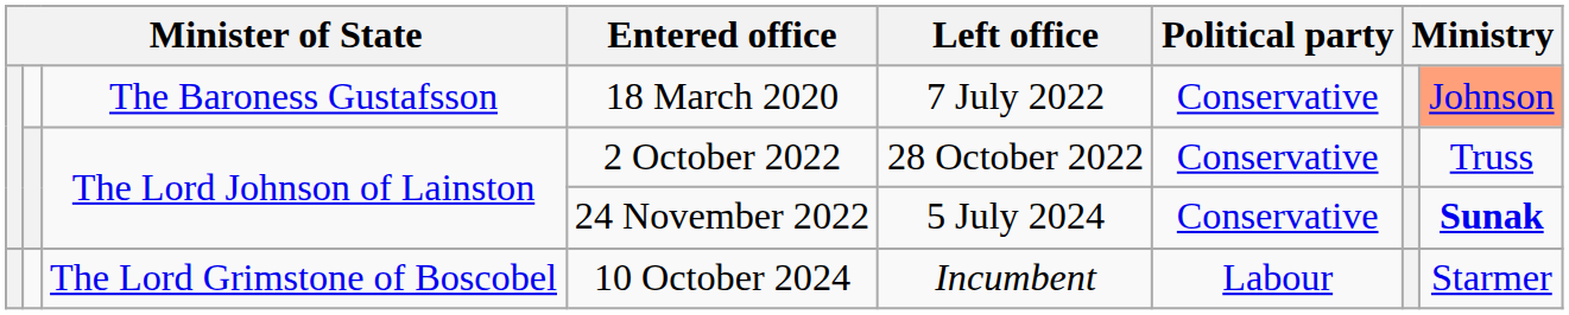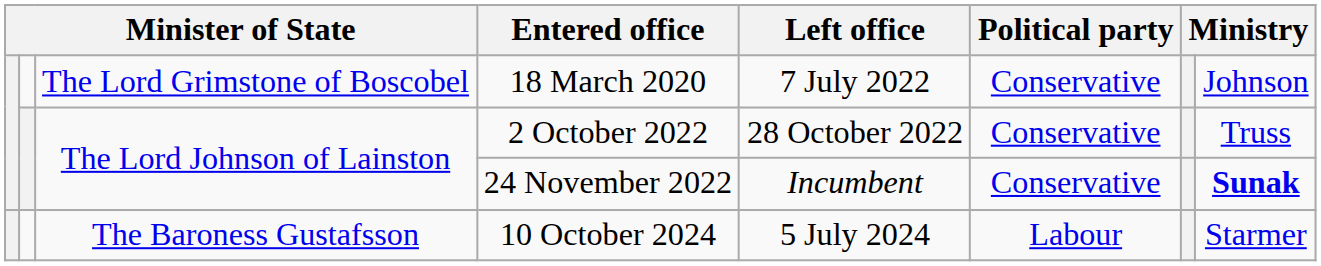18 March 2020 | column 3: The Baroness Gustafsson -> The Lord Grimstone of Boscobel
18 March 2020 | column 8: lightsalmon background -> no background
24 November 2022 | Left office: 5 July 2024 -> Incumbent
10 October 2024 | column 3: The Lord Grimstone of Boscobel -> The Baroness Gustafsson
10 October 2024 | Left office: Incumbent -> 5 July 2024
